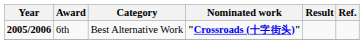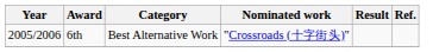6th | Year: bold -> normal
6th | Nominated work: bold -> normal
